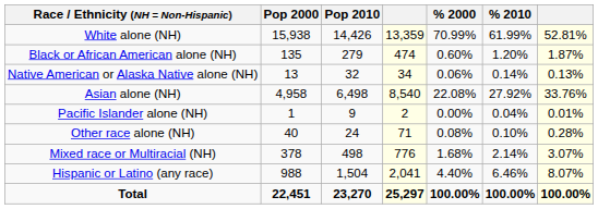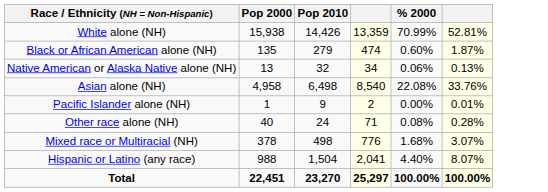- column: % 2010 | 61.99% | 1.20% | 0.14% | 27.92% | 0.04% | 0.10% | 2.14% | 6.46% | 100.00%
